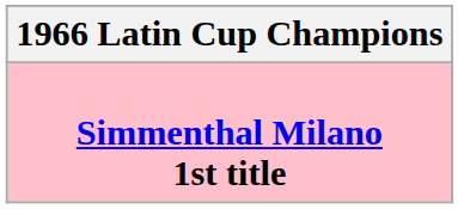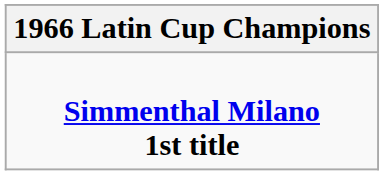row 2 | column 1: pink background -> no background
